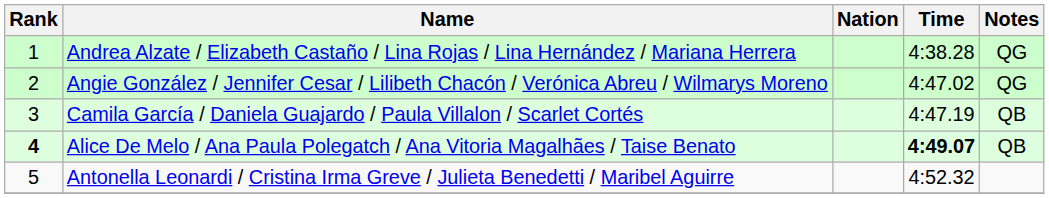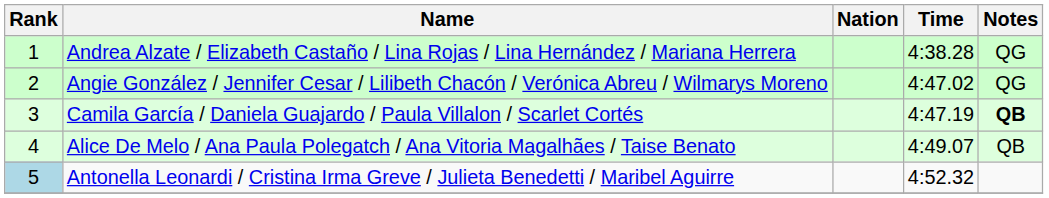row 4 | Notes: normal -> bold
row 5 | Rank: bold -> normal
row 5 | Time: bold -> normal
row 6 | Rank: no background -> lightblue background
